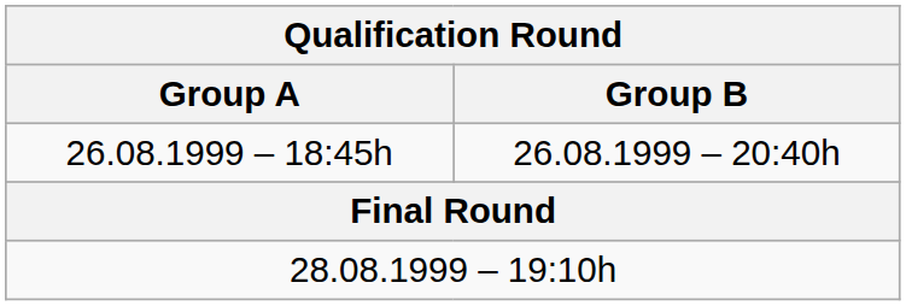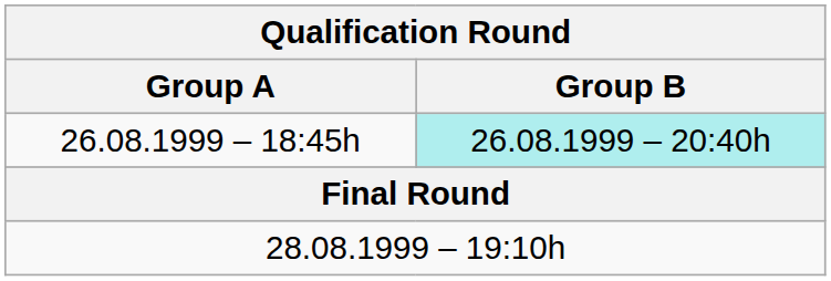26.08.1999 – 18:45h | Group B: no background -> paleturquoise background
